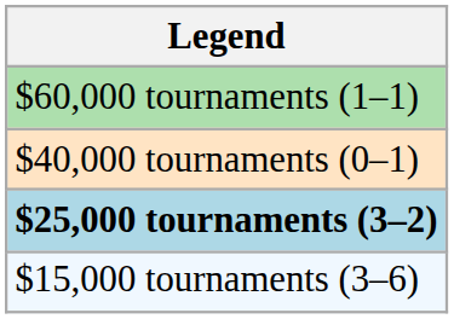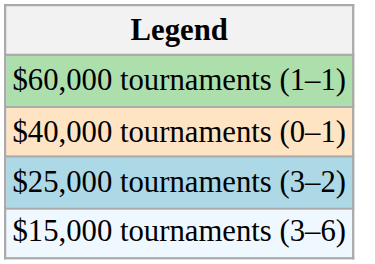row 4 | column 1: bold -> normal
